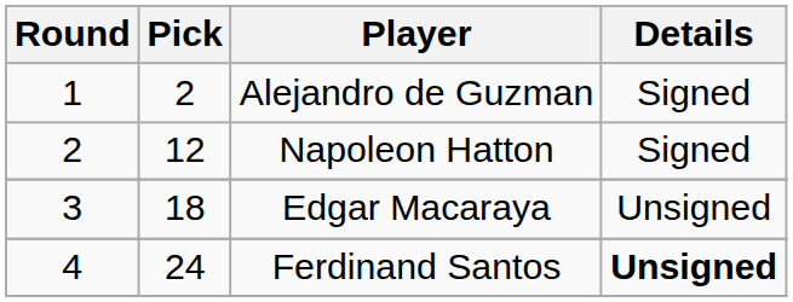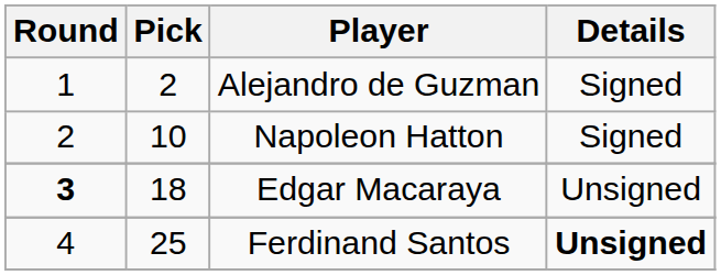Napoleon Hatton | Pick: 12 -> 10
Edgar Macaraya | Round: normal -> bold
Ferdinand Santos | Pick: 24 -> 25
